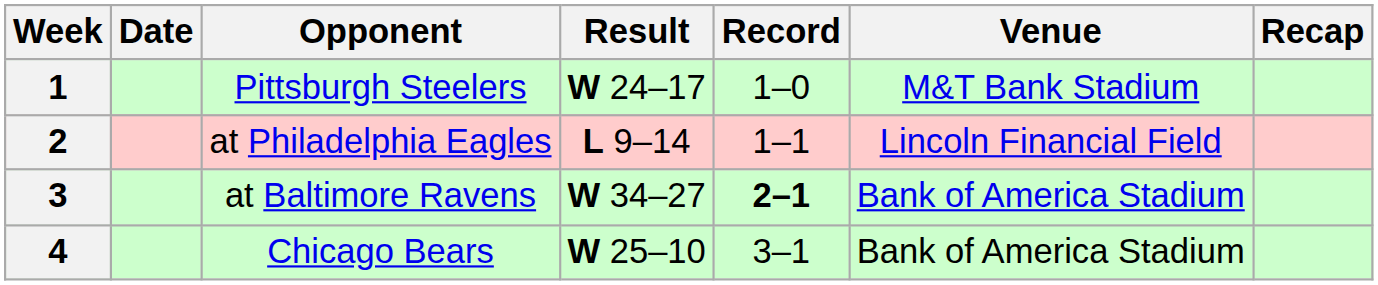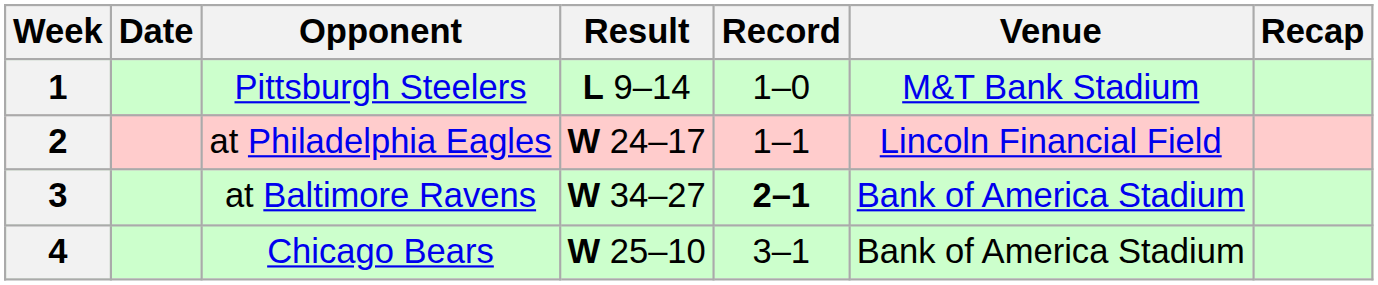1 | Result: W 24–17 -> L 9–14
2 | Result: L 9–14 -> W 24–17
